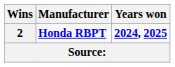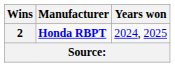2 | Years won: bold -> normal
